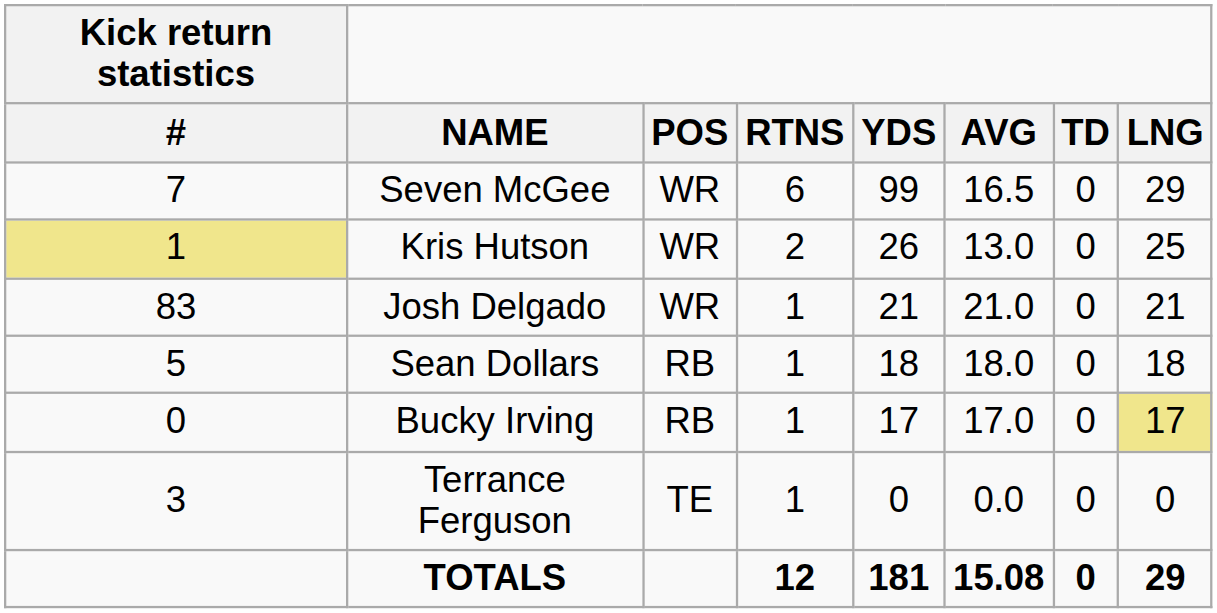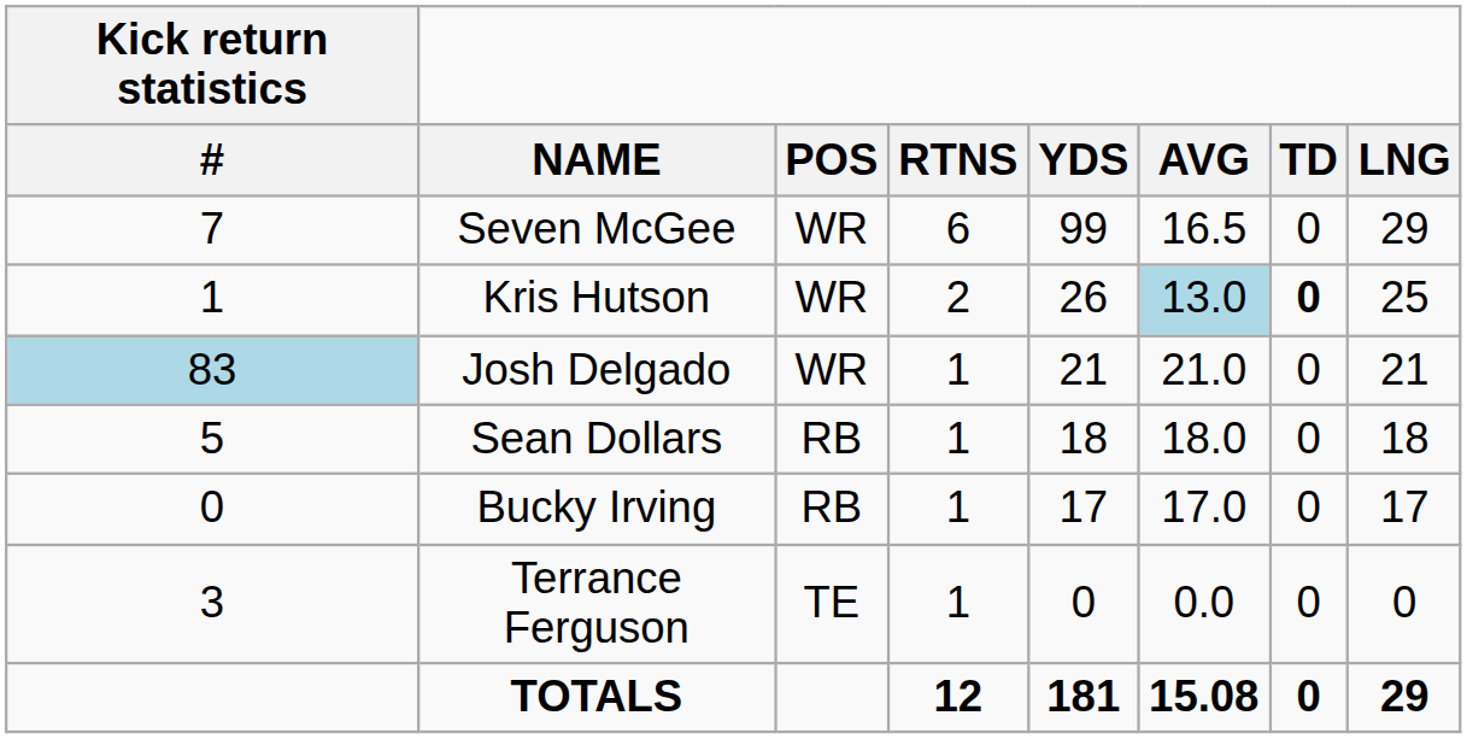Kris Hutson | Kick return statistics / #: khaki background -> no background
Kris Hutson | AVG: no background -> lightblue background
Kris Hutson | TD: normal -> bold
Josh Delgado | Kick return statistics / #: no background -> lightblue background
Bucky Irving | LNG: khaki background -> no background
